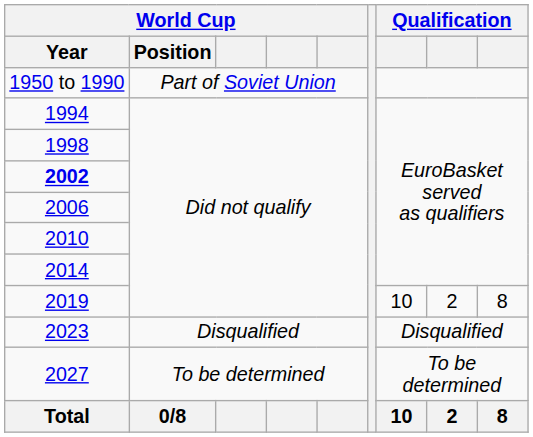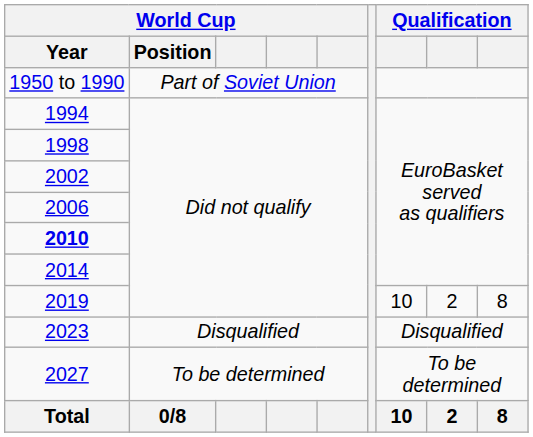2002 | World Cup / Year: bold -> normal
2010 | World Cup / Year: normal -> bold
